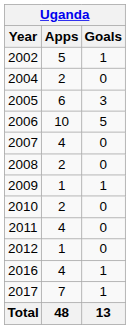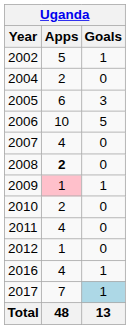2008 | Apps: normal -> bold
2009 | Apps: no background -> pink background
2017 | Goals: no background -> lightblue background
